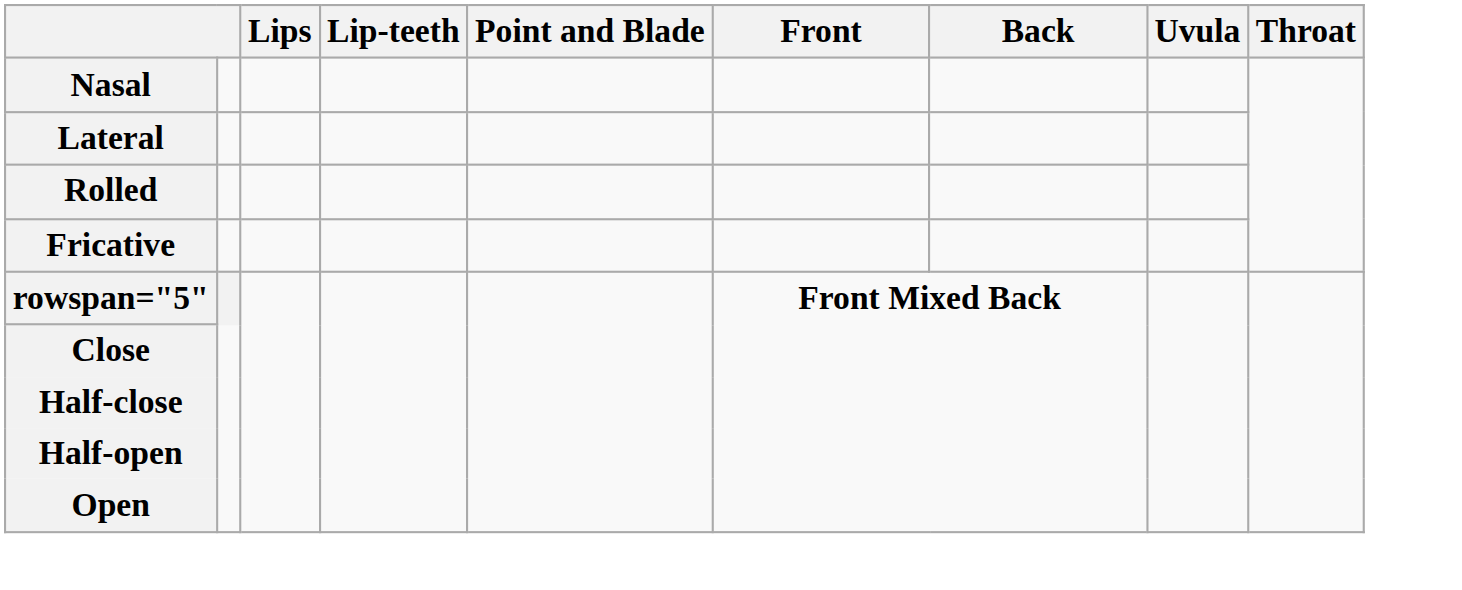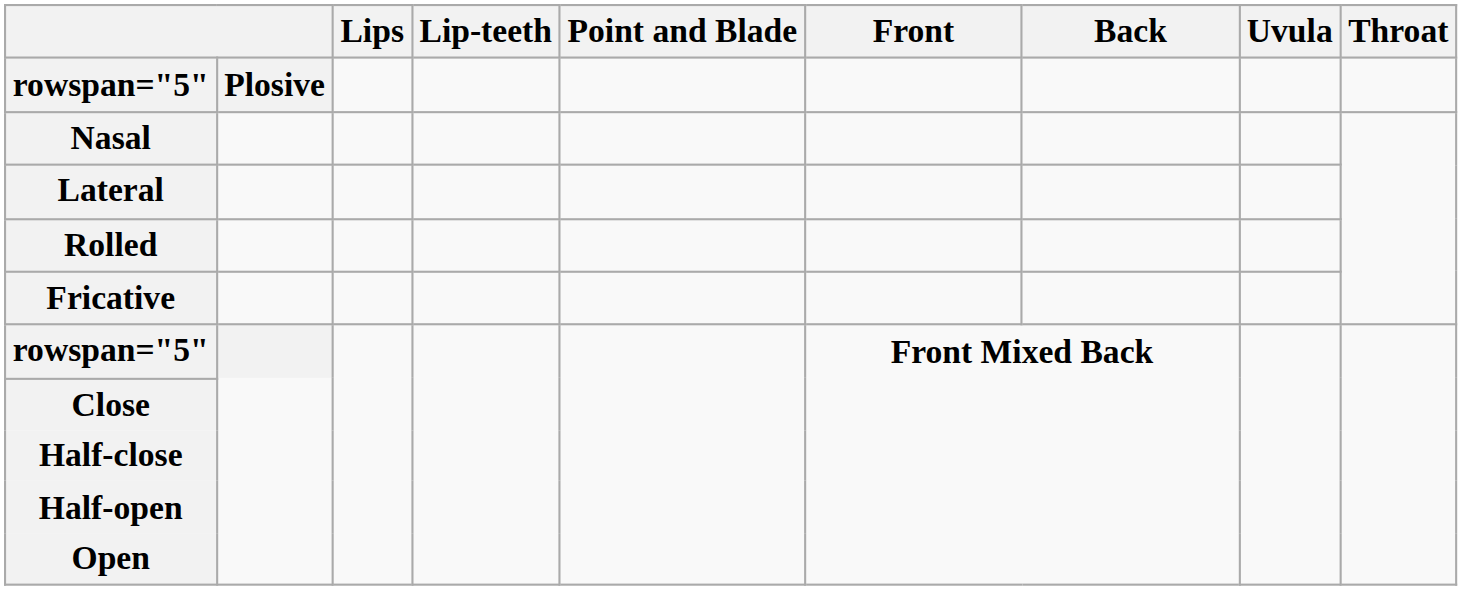+ row: rowspan="5" | Plosive
